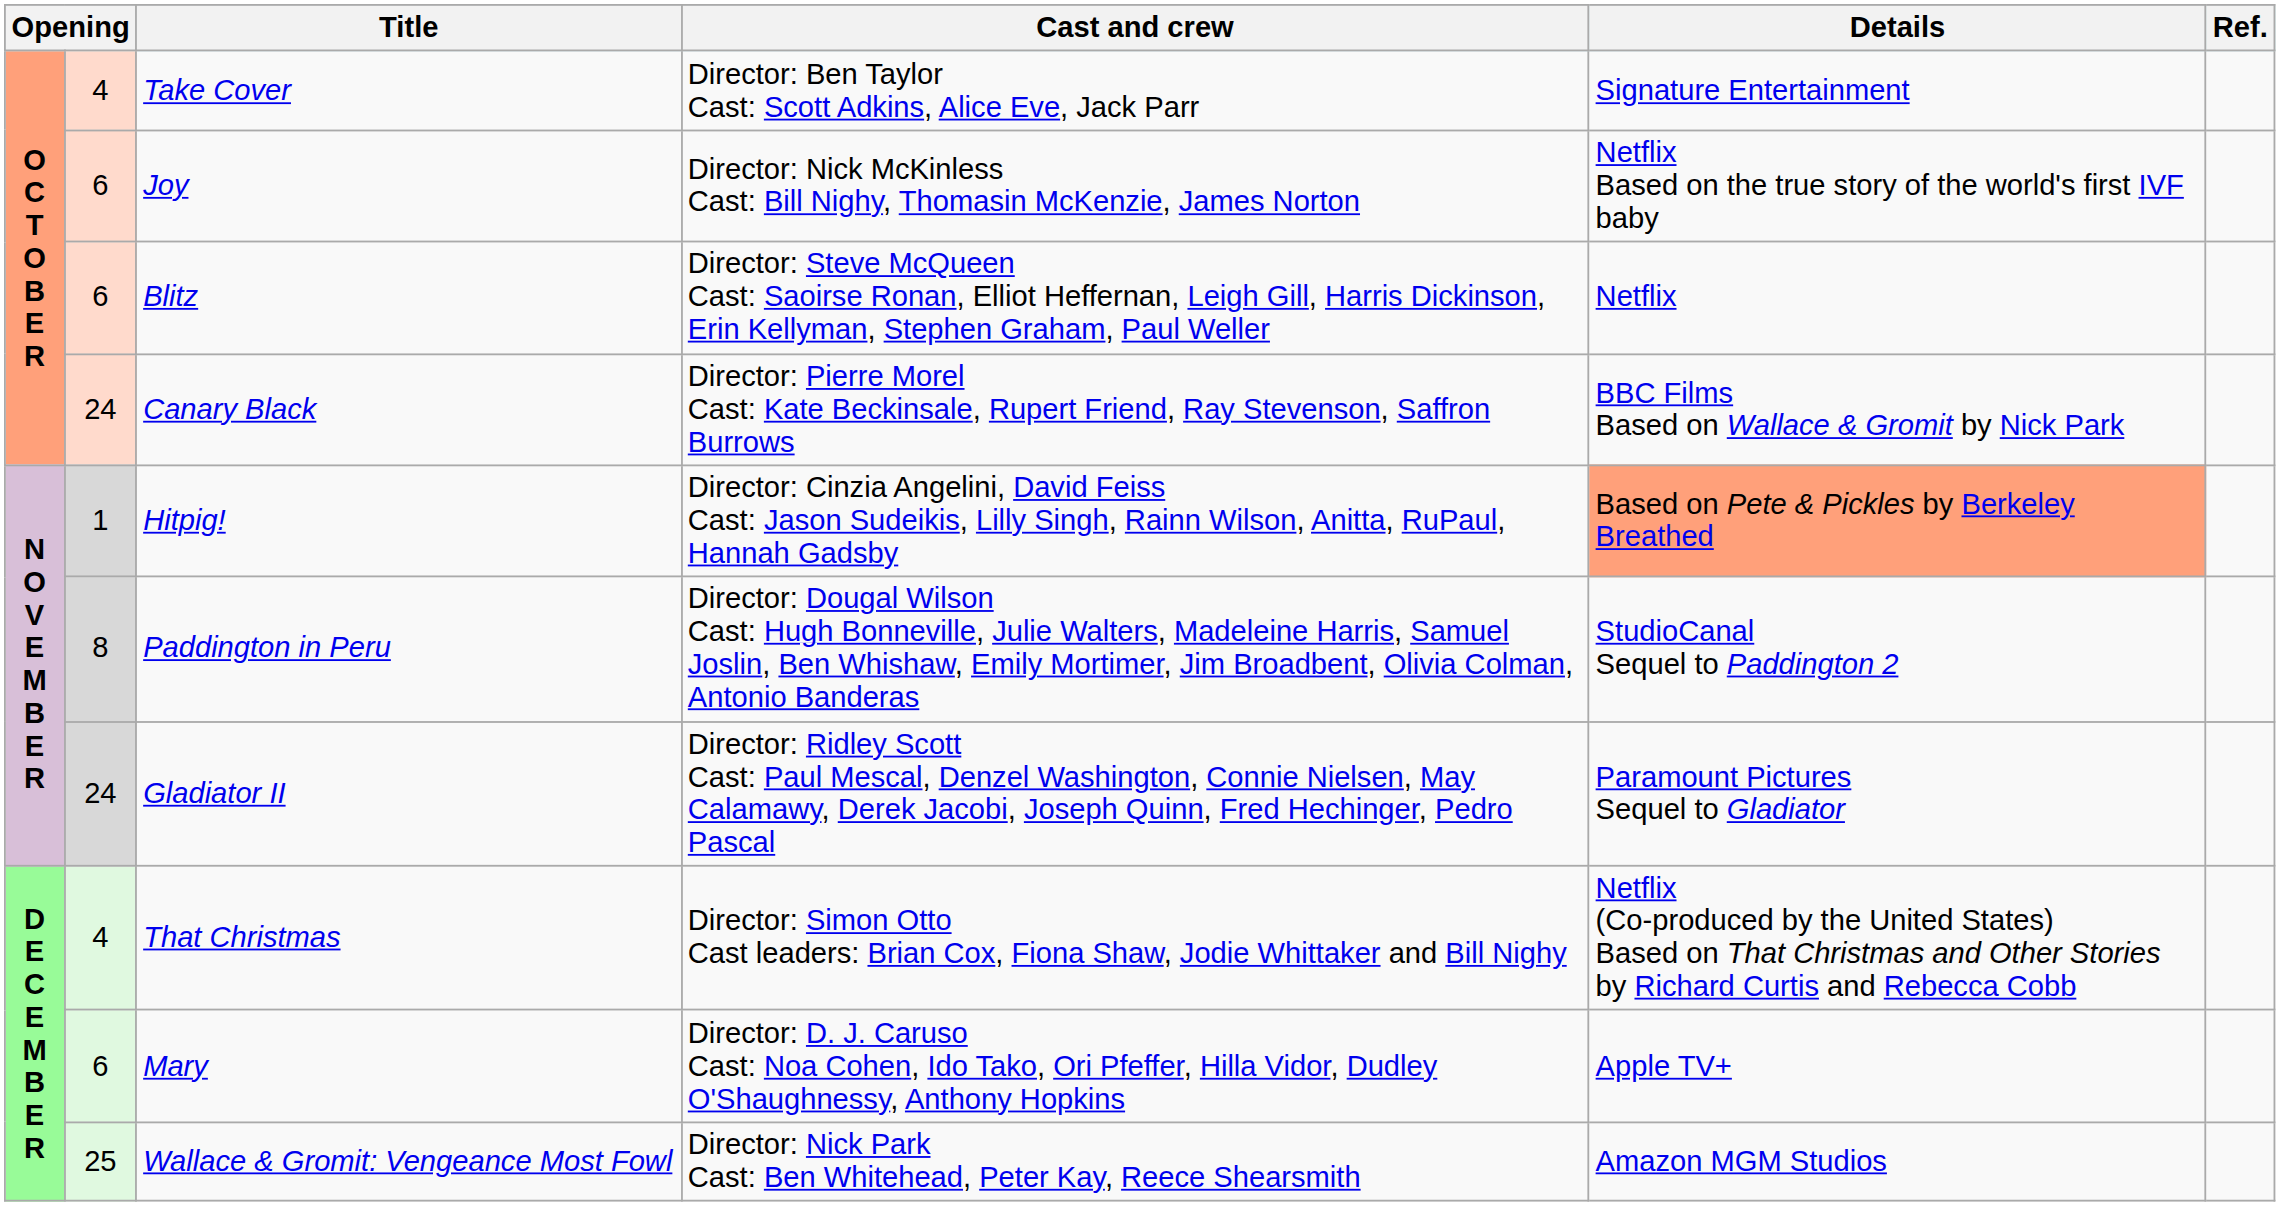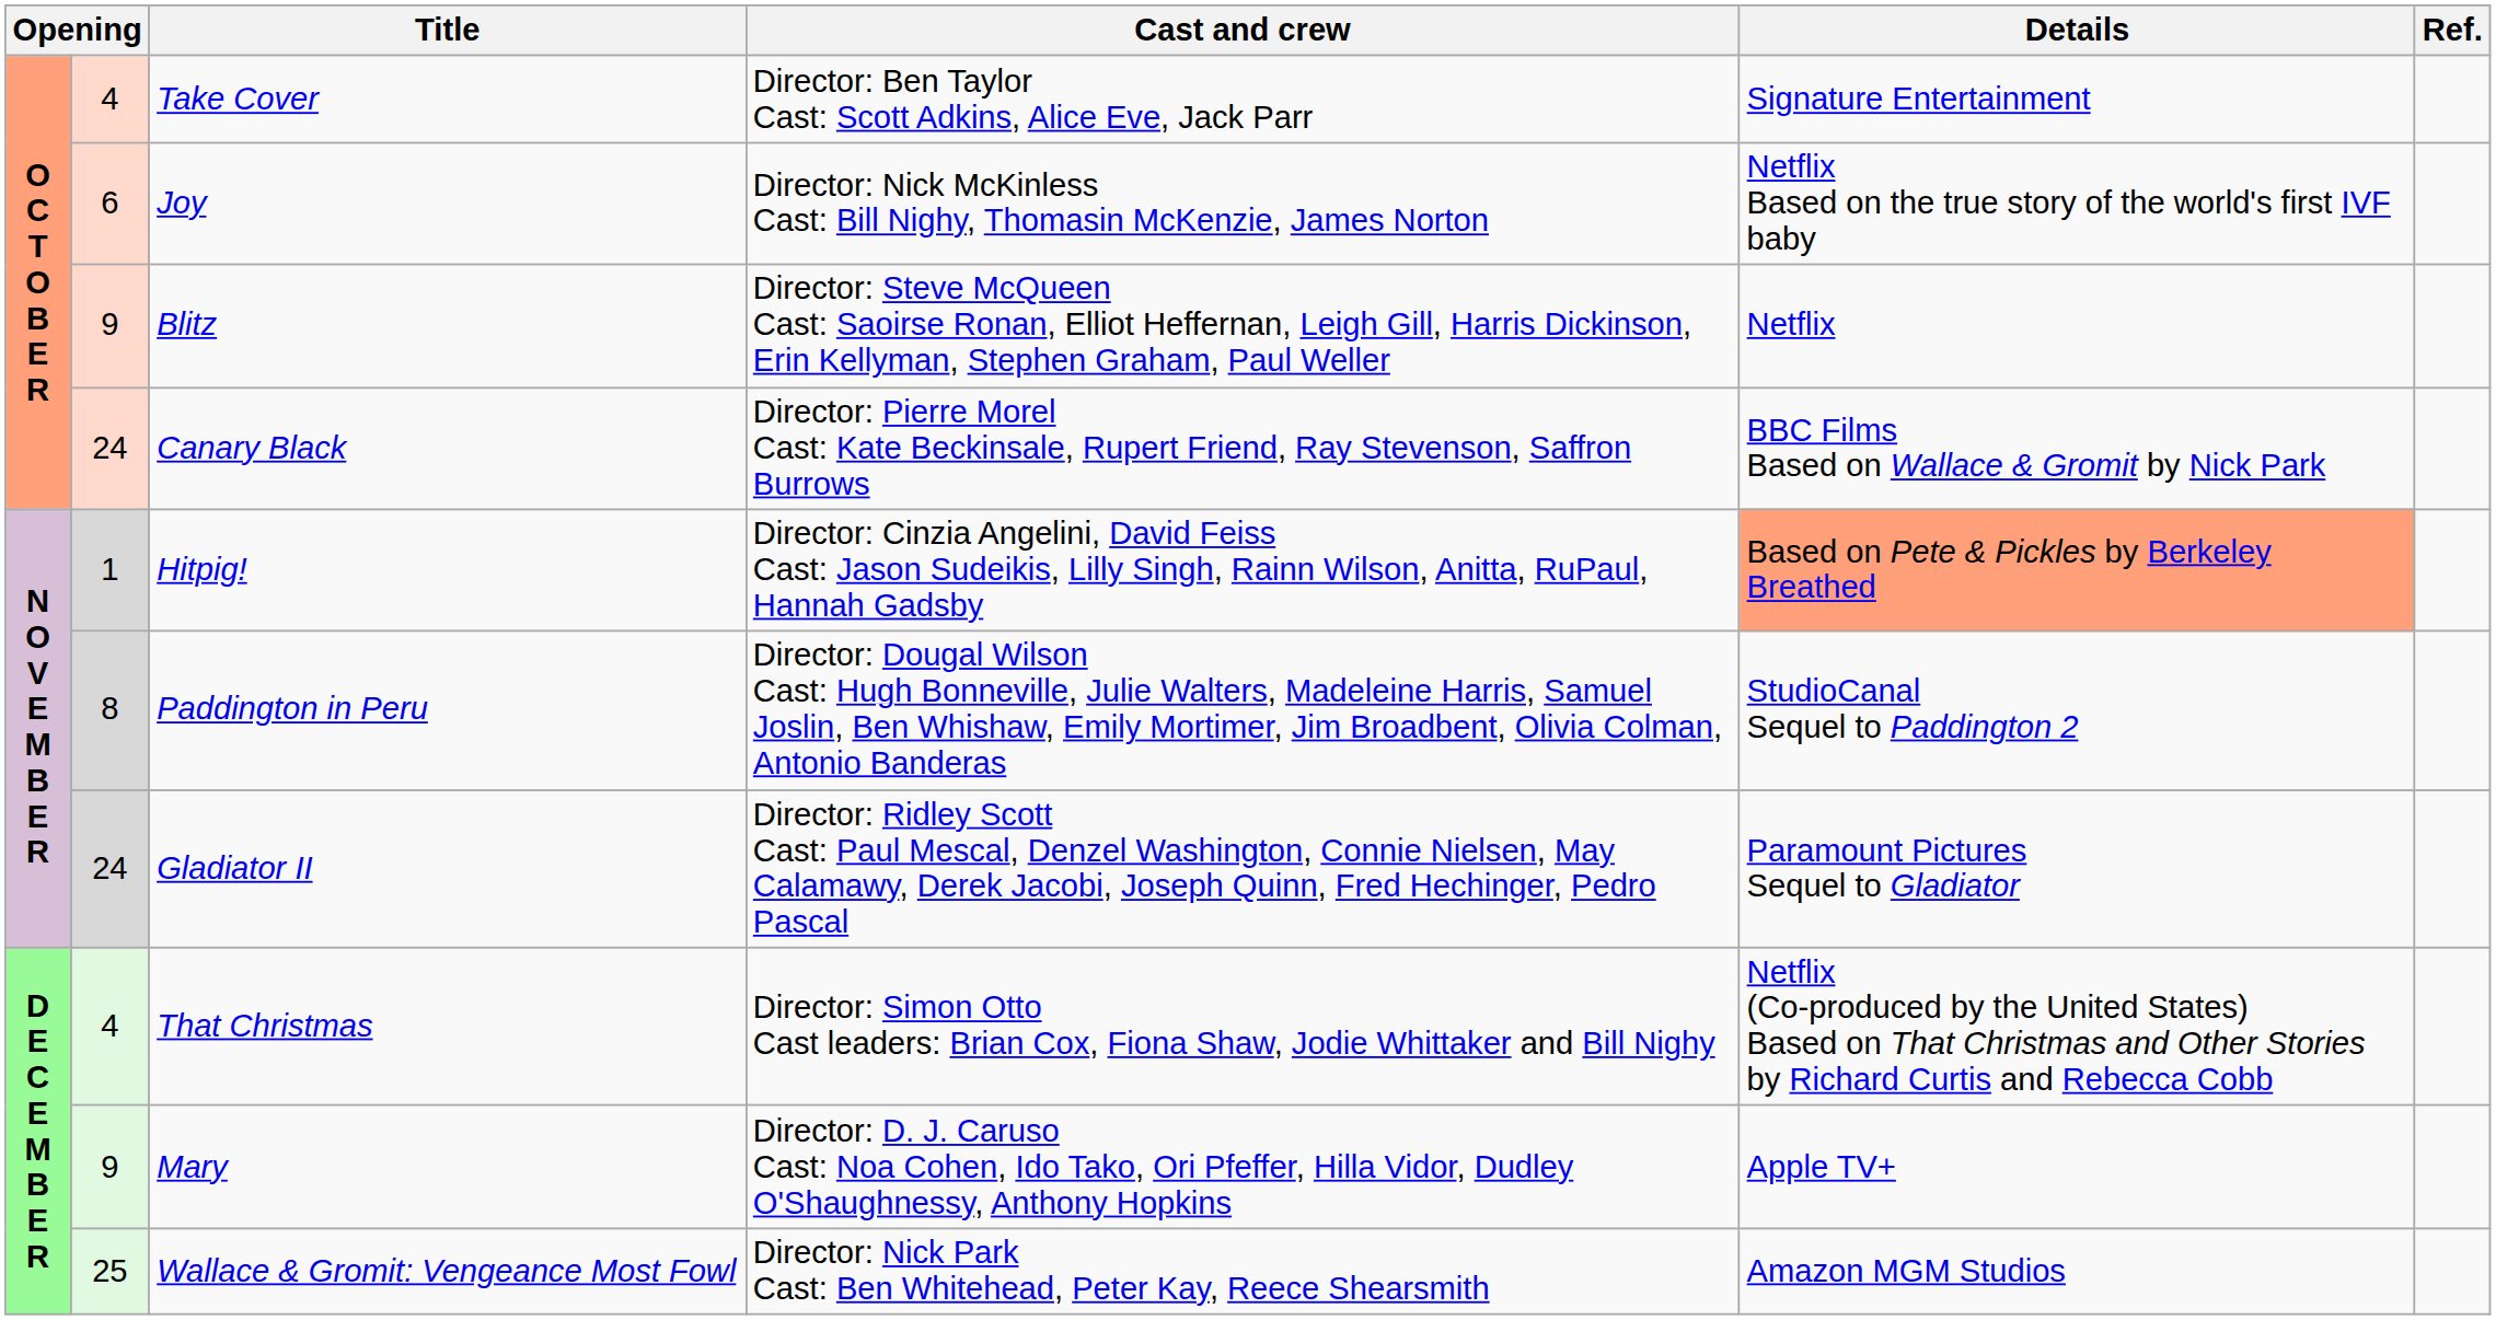Blitz | column 2: 6 -> 9
Mary | column 2: 6 -> 9
